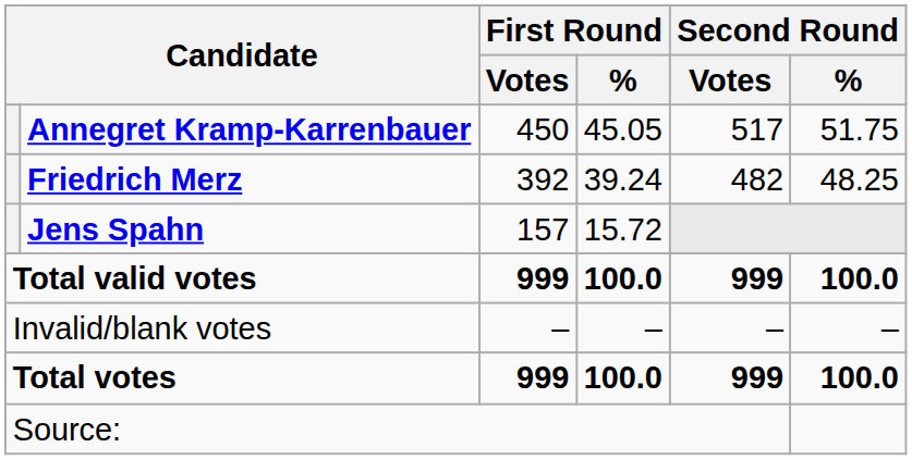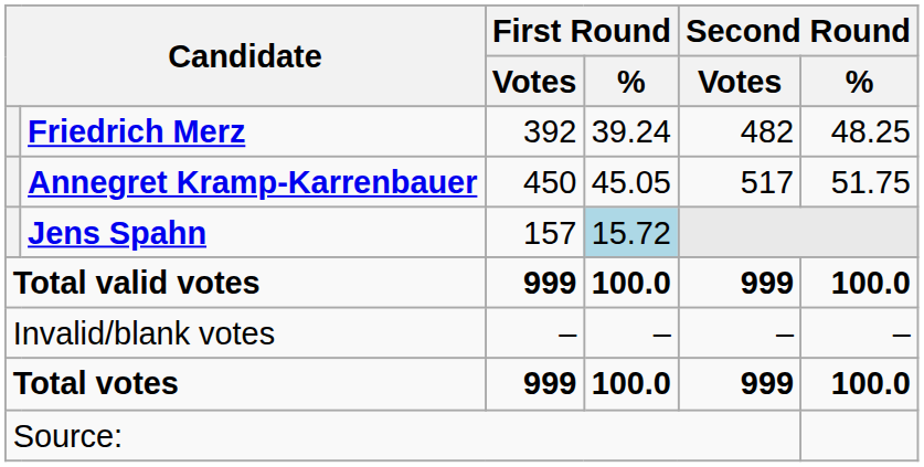rows swapped: Annegret Kramp-Karrenbauer <-> Friedrich Merz
Jens Spahn | First Round / %: no background -> lightblue background
